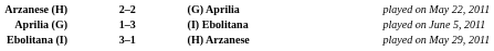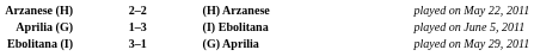Arzanese (H) | column 3: (G) Aprilia -> (H) Arzanese
Ebolitana (I) | column 3: (H) Arzanese -> (G) Aprilia
